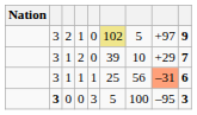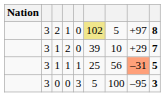row 2 | column 9: 9 -> 8
row 4 | column 9: 6 -> 5
row 5 | column 2: bold -> normal
